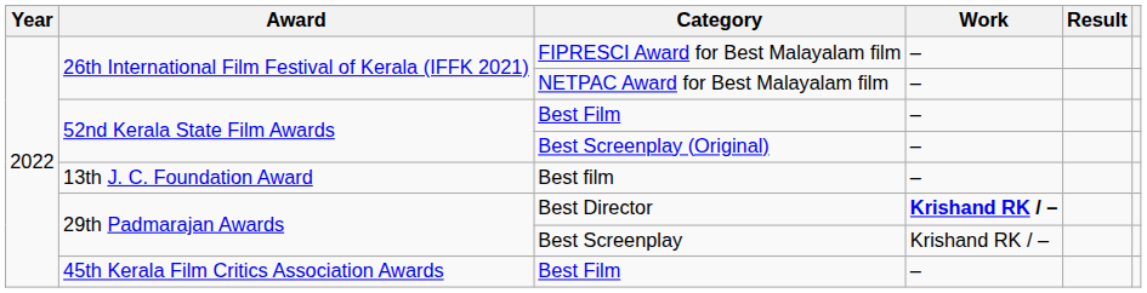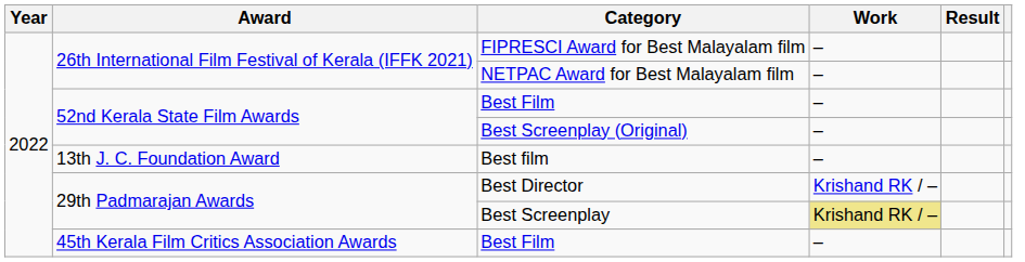Best Director | Work: bold -> normal
Best Screenplay | Work: no background -> khaki background
